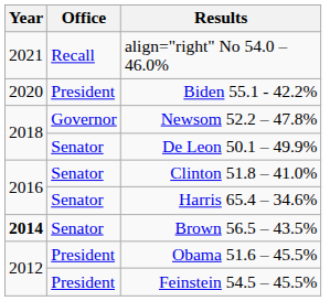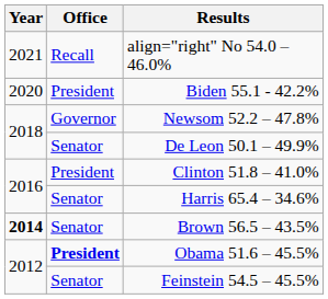Clinton 51.8 – 41.0% | Office: Senator -> President
Obama 51.6 – 45.5% | Office: normal -> bold
Feinstein 54.5 – 45.5% | Office: President -> Senator
